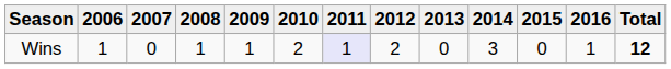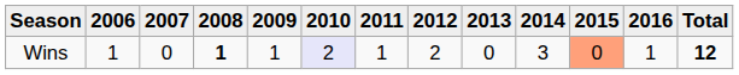Wins | column 4: normal -> bold
Wins | column 6: no background -> lavender background
Wins | column 7: lavender background -> no background
Wins | column 11: no background -> lightsalmon background
